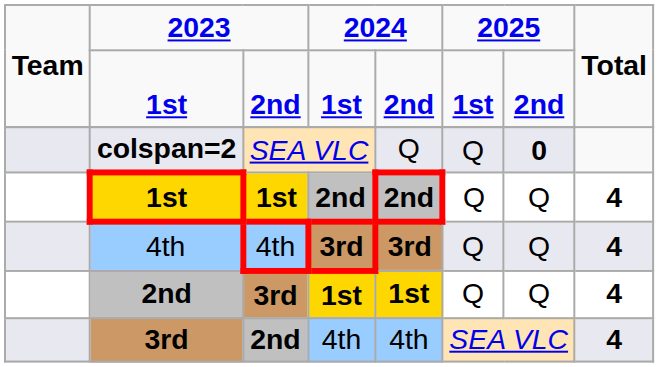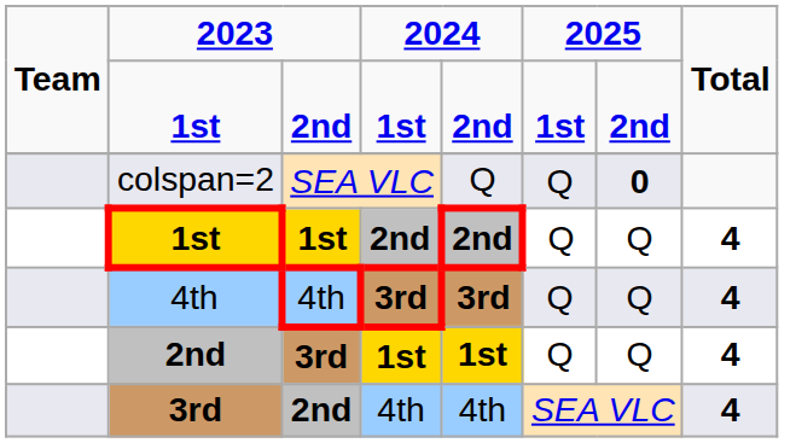colspan=2 | column 2: bold -> normal
